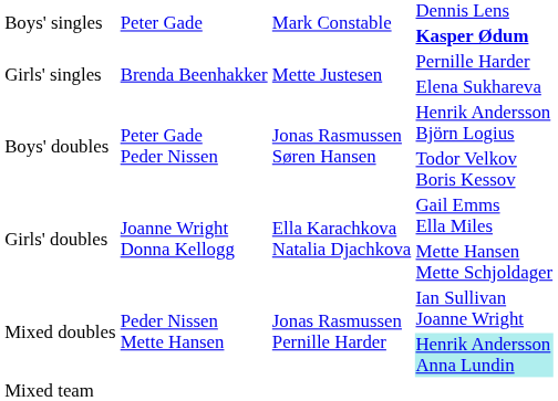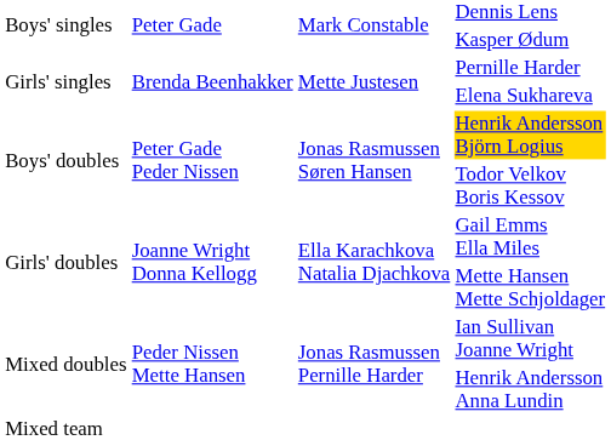Kasper Ødum | column 4: bold -> normal
Henrik Andersson Björn Logius | column 4: no background -> gold background
Henrik Andersson Anna Lundin | column 4: paleturquoise background -> no background
